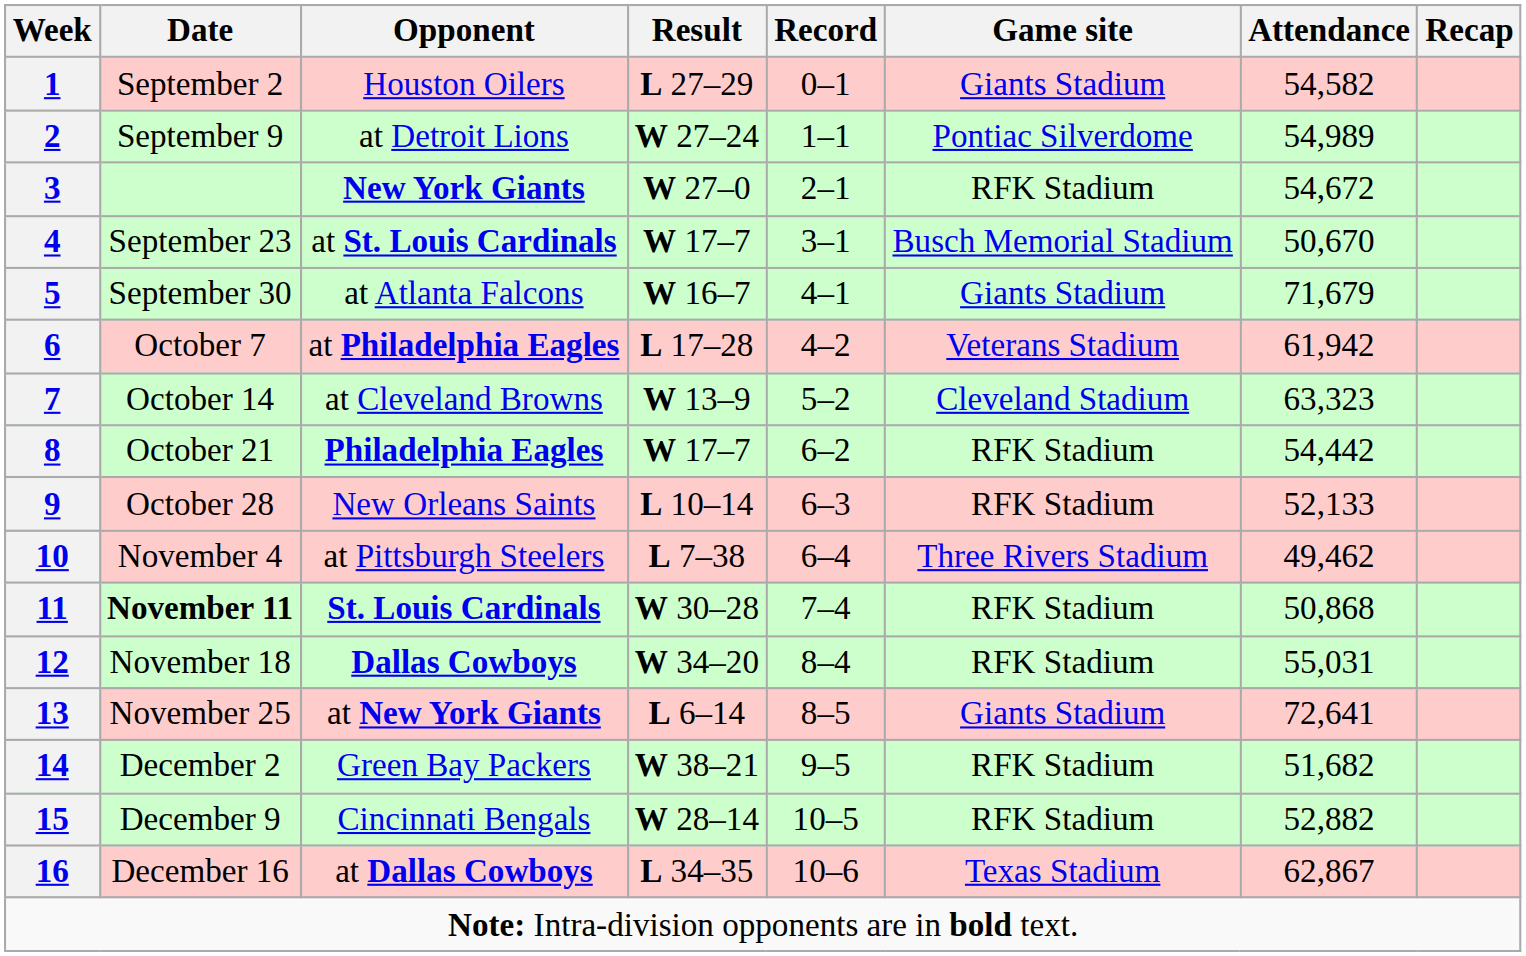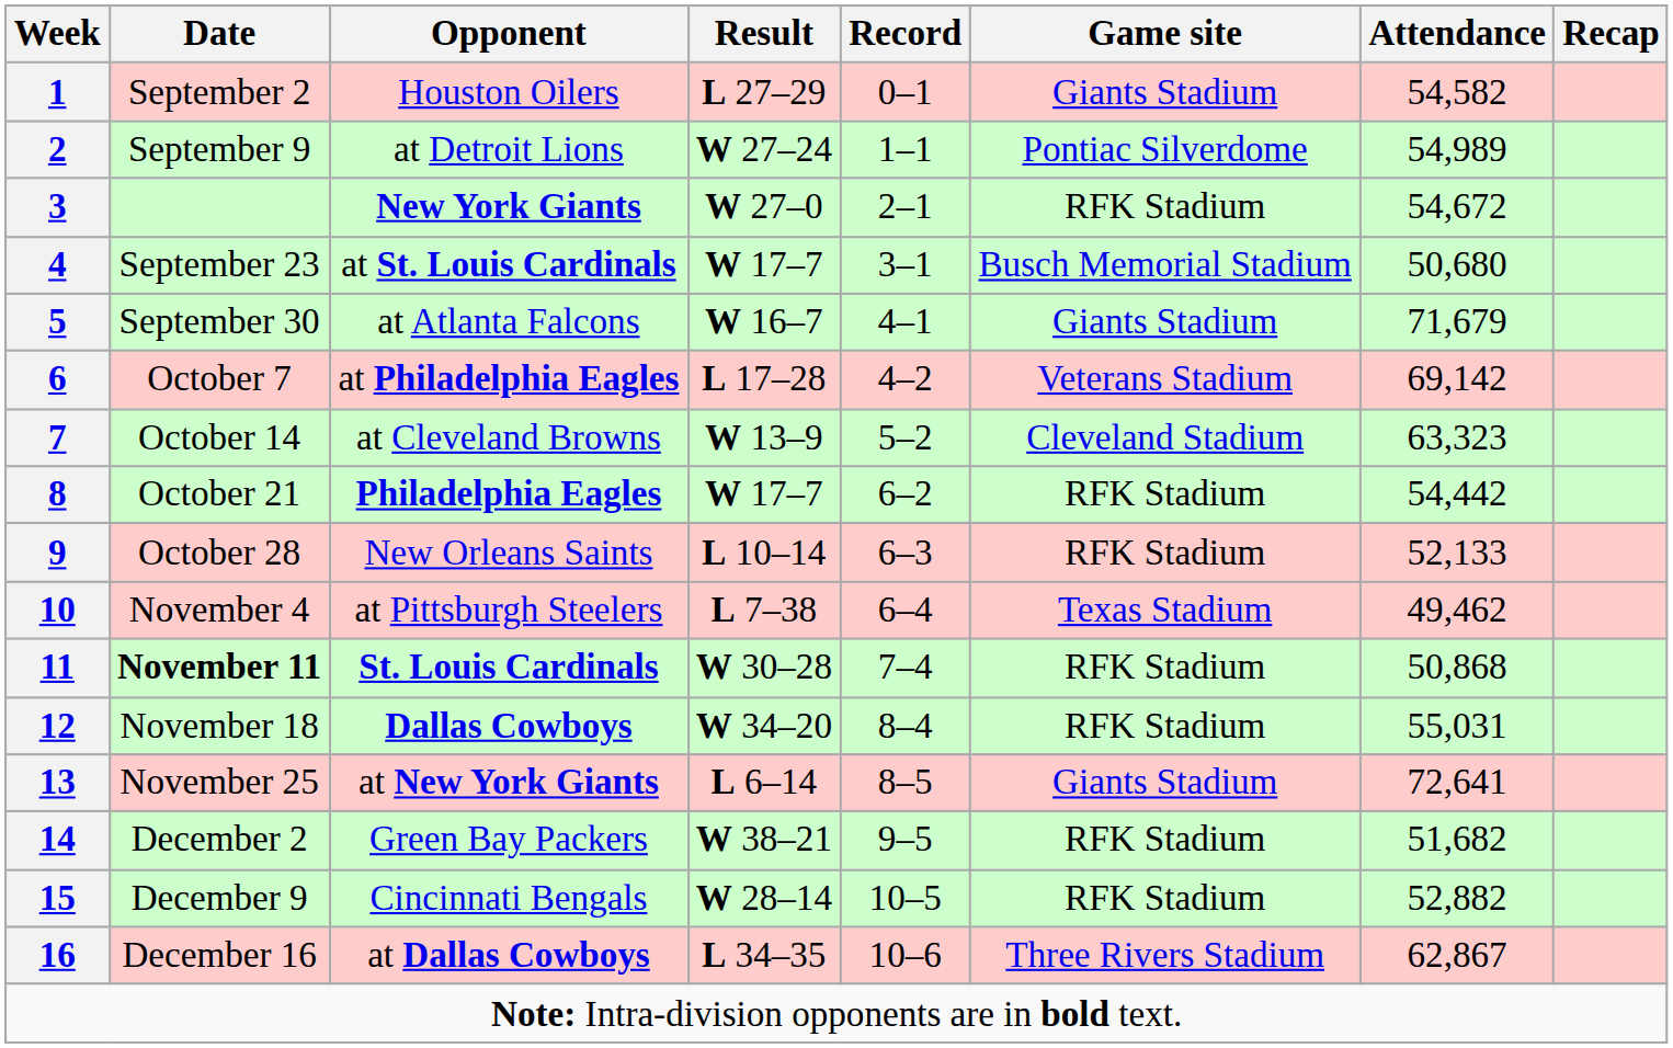4 | Attendance: 50,670 -> 50,680
6 | Attendance: 61,942 -> 69,142
10 | Game site: Three Rivers Stadium -> Texas Stadium
16 | Game site: Texas Stadium -> Three Rivers Stadium
